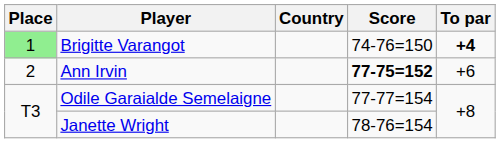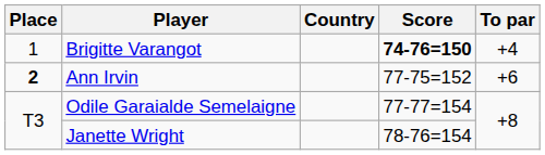Brigitte Varangot | Place: lightgreen background -> no background
Brigitte Varangot | Score: normal -> bold
Brigitte Varangot | To par: bold -> normal
Ann Irvin | Place: normal -> bold
Ann Irvin | Score: bold -> normal
